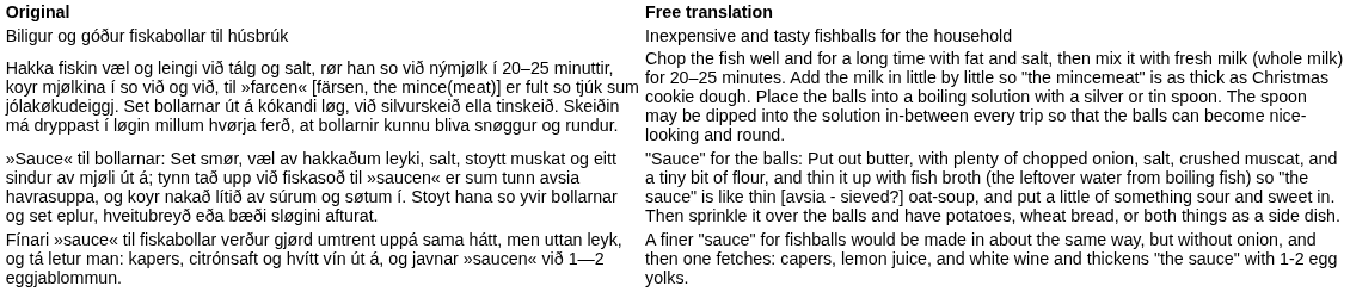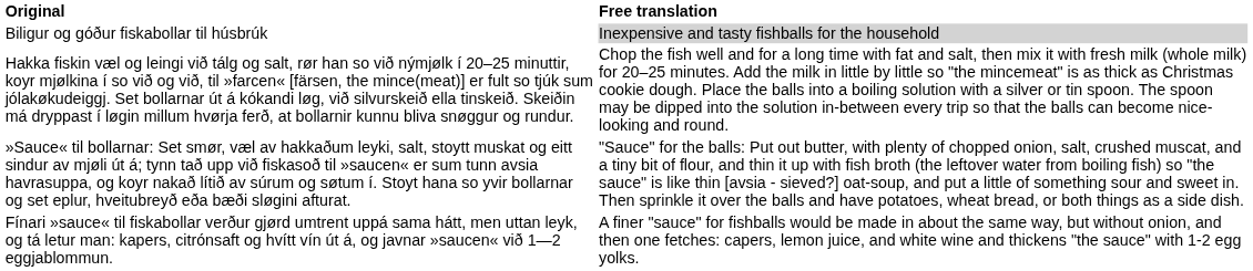Biligur og góður fiskabollar til húsbrúk | Free translation: no background -> lightgrey background
